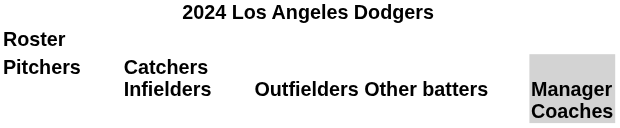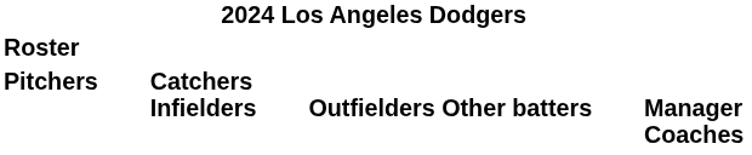Pitchers | column 4: lightgrey background -> no background
